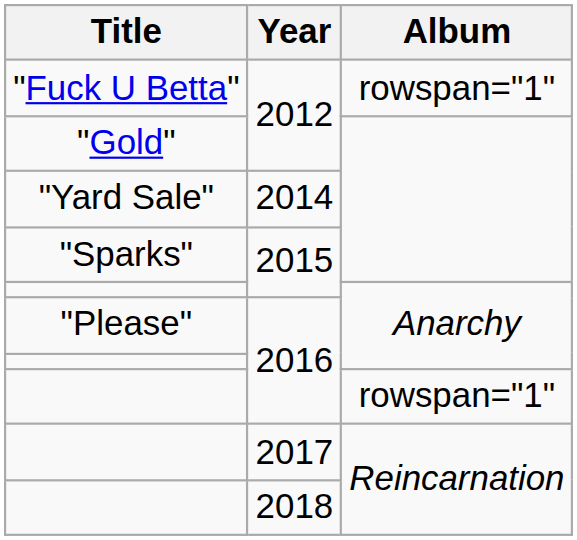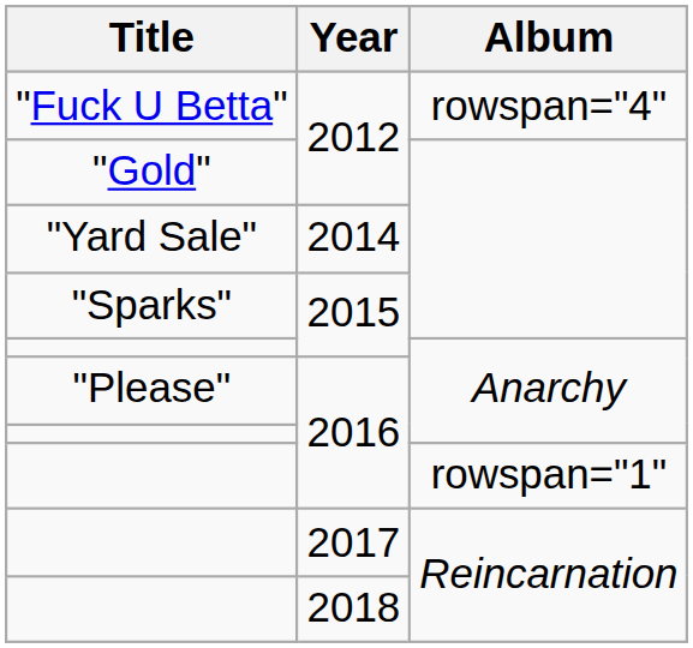"Fuck U Betta" | Album: rowspan="1" -> rowspan="4"
